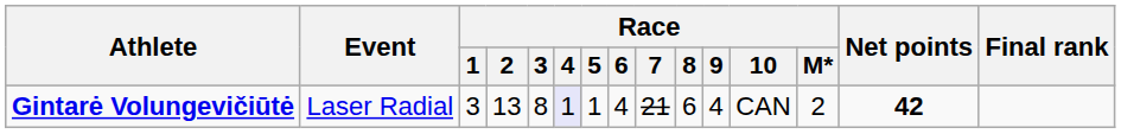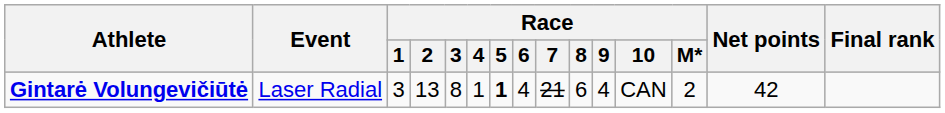Gintarė Volungevičiūtė | Race / 4: lavender background -> no background
Gintarė Volungevičiūtė | Race / 5: normal -> bold
Gintarė Volungevičiūtė | Net points: bold -> normal
